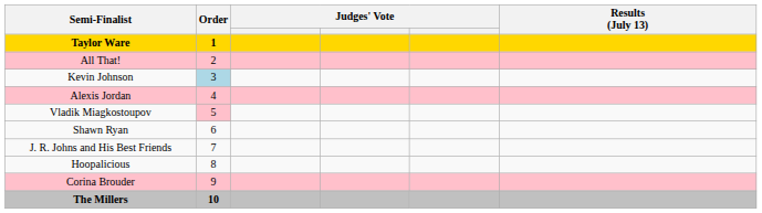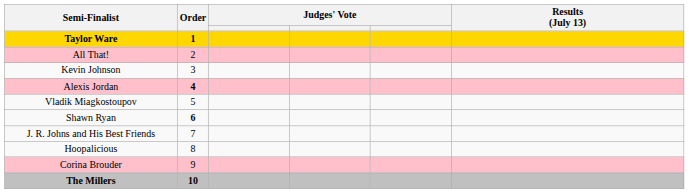Kevin Johnson | Order: lightblue background -> no background
Alexis Jordan | Order: normal -> bold
Vladik Miagkostoupov | Order: pink background -> no background
Shawn Ryan | Order: normal -> bold
